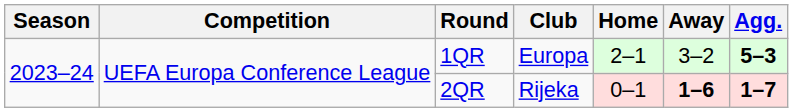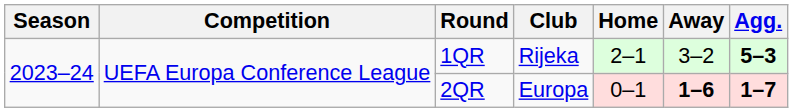1QR | Club: Europa -> Rijeka
2QR | Club: Rijeka -> Europa
